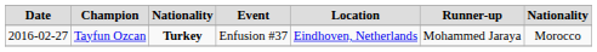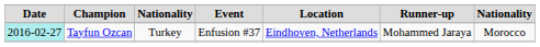Tayfun Ozcan | Date: no background -> paleturquoise background
Tayfun Ozcan | column 3: bold -> normal
